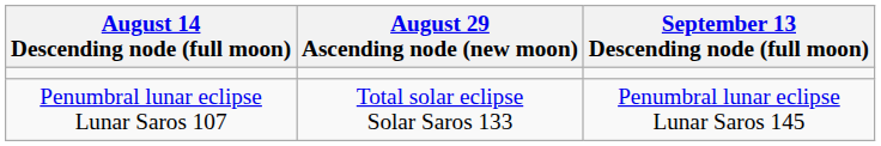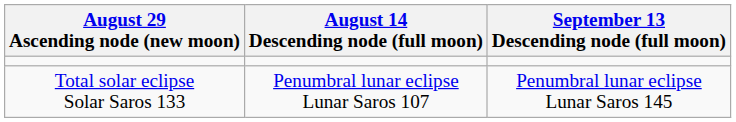columns swapped: August 14 Descending node (full moon) <-> August 29 Ascending node (new moon)
